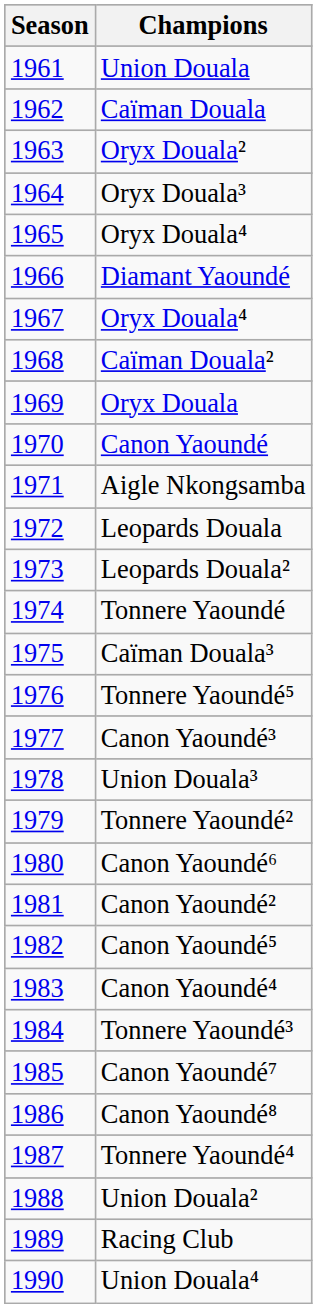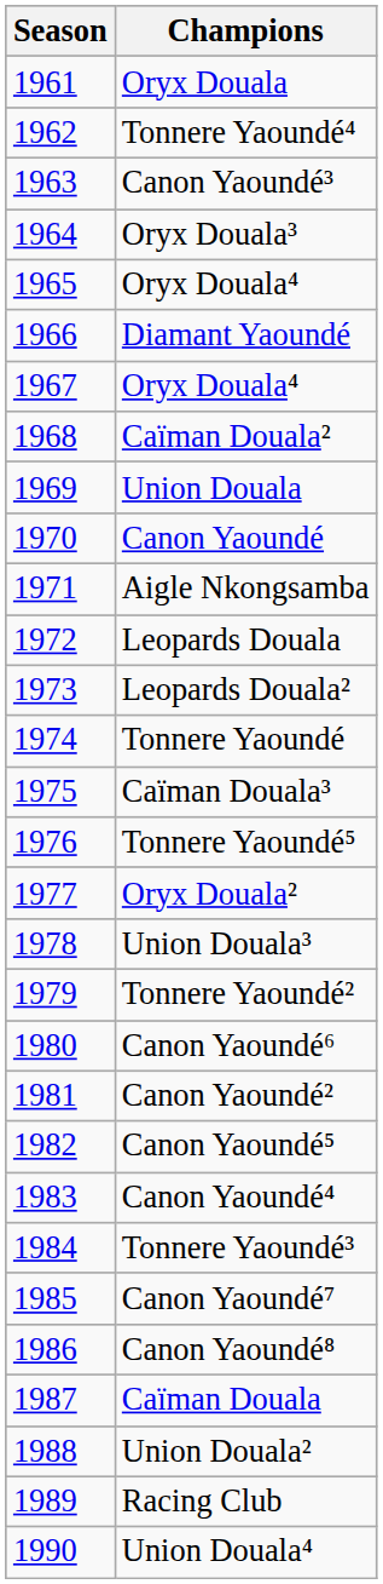row 2 | Champions: Union Douala -> Oryx Douala
row 3 | Champions: Caïman Douala -> Tonnere Yaoundé⁴
row 4 | Champions: Oryx Douala² -> Canon Yaoundé³
row 10 | Champions: Oryx Douala -> Union Douala
row 18 | Champions: Canon Yaoundé³ -> Oryx Douala²
row 28 | Champions: Tonnere Yaoundé⁴ -> Caïman Douala
